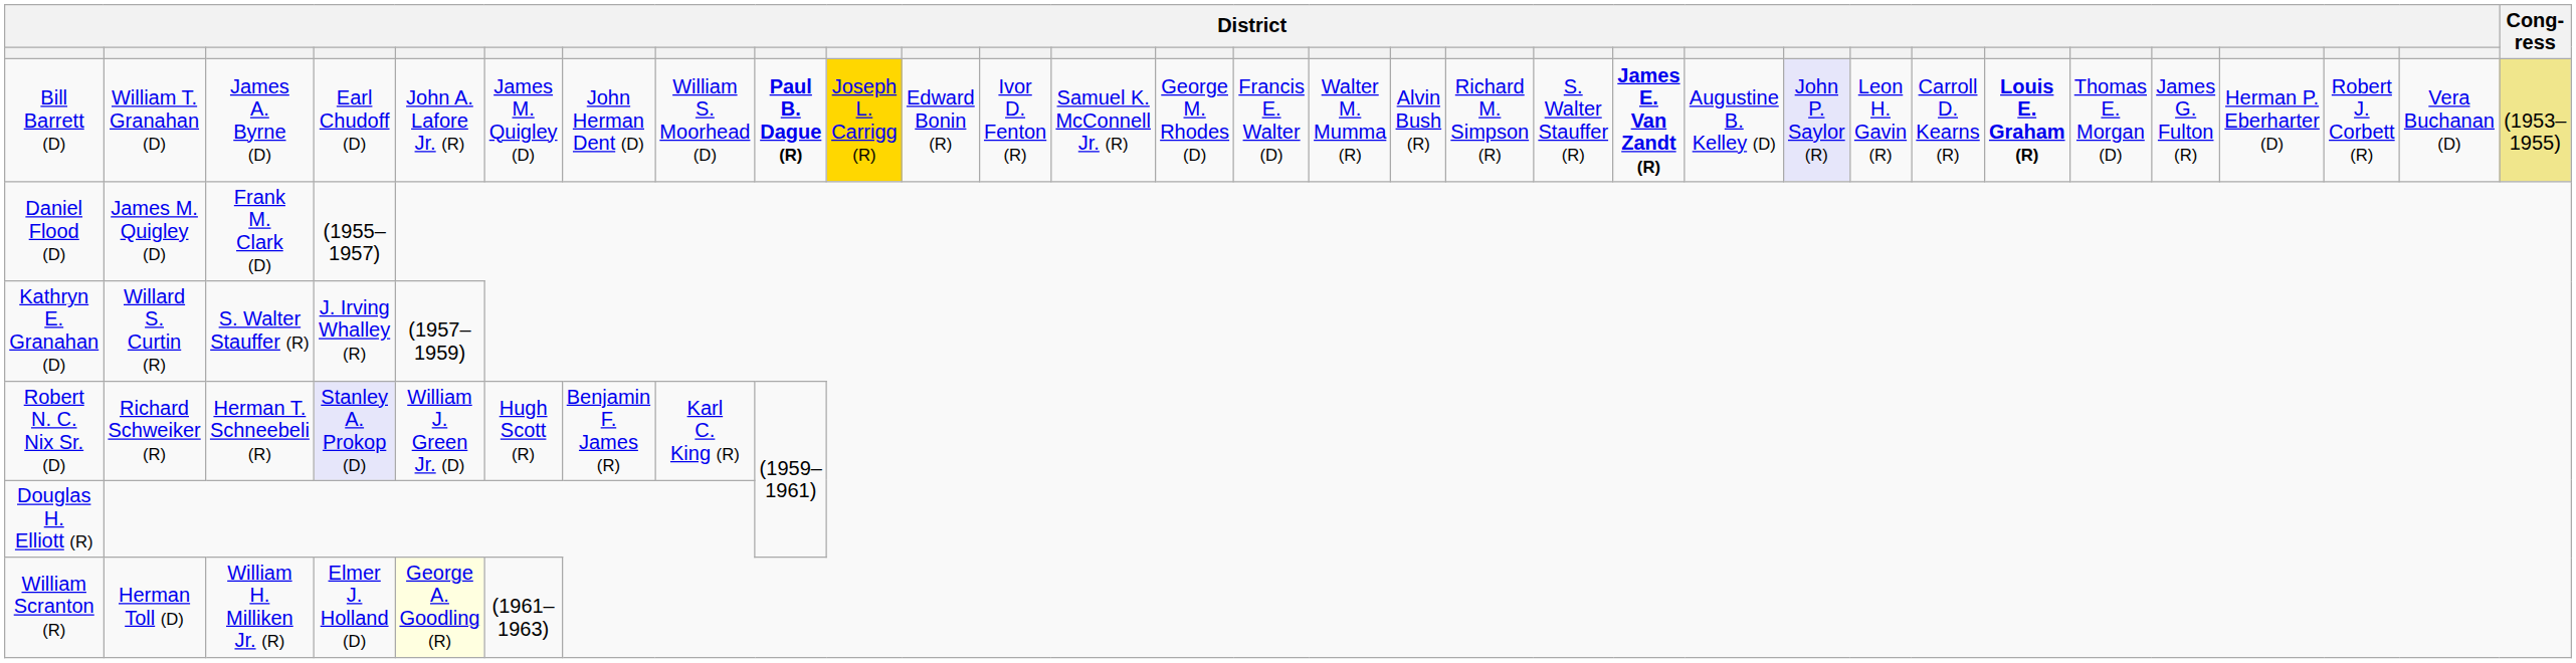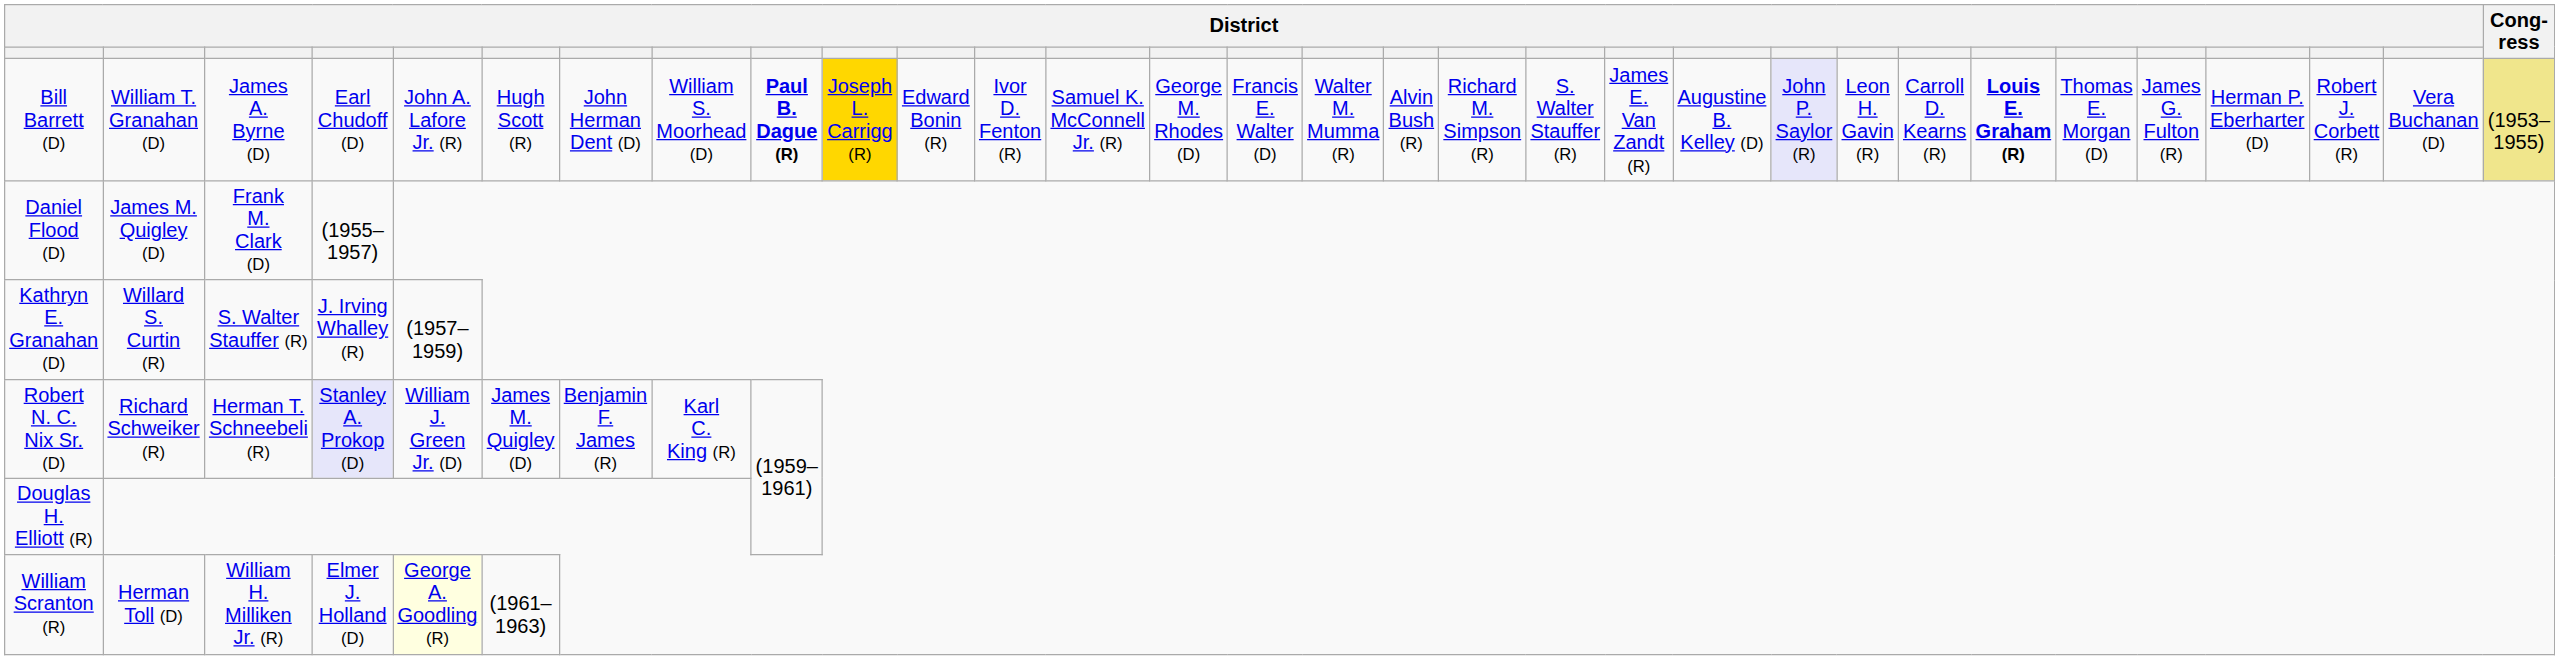Bill Barrett (D) | column 6: James M. Quigley (D) -> Hugh Scott (R)
Bill Barrett (D) | column 20: bold -> normal
Robert N. C. Nix Sr. (D) | column 6: Hugh Scott (R) -> James M. Quigley (D)
